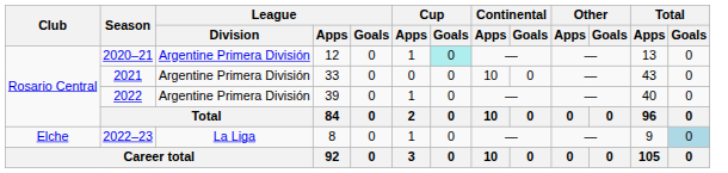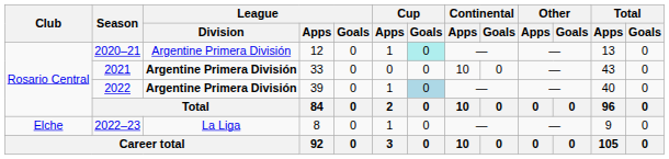2021 | League / Division: normal -> bold
2022 | League / Division: normal -> bold
2022 | Cup / Goals: no background -> lightblue background
2022–23 | Total / Goals: lightblue background -> no background
